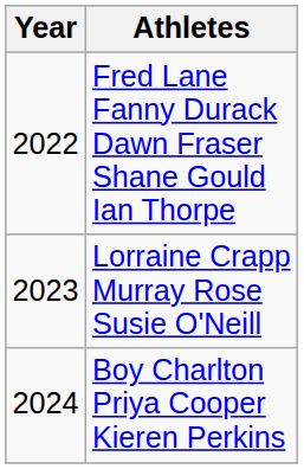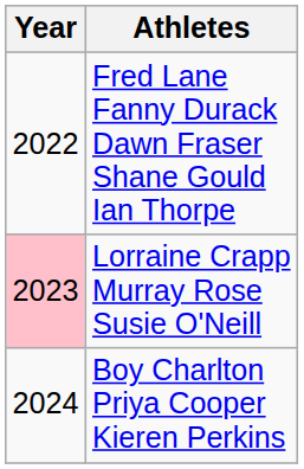Lorraine Crapp Murray Rose Susie O'Neill | Year: no background -> pink background
